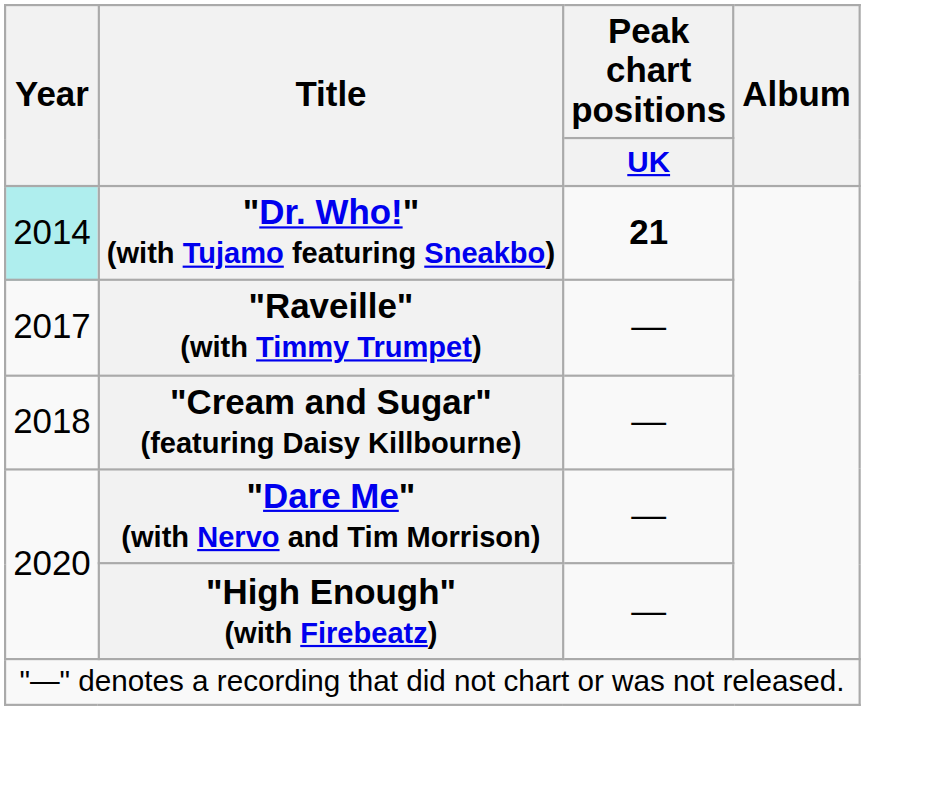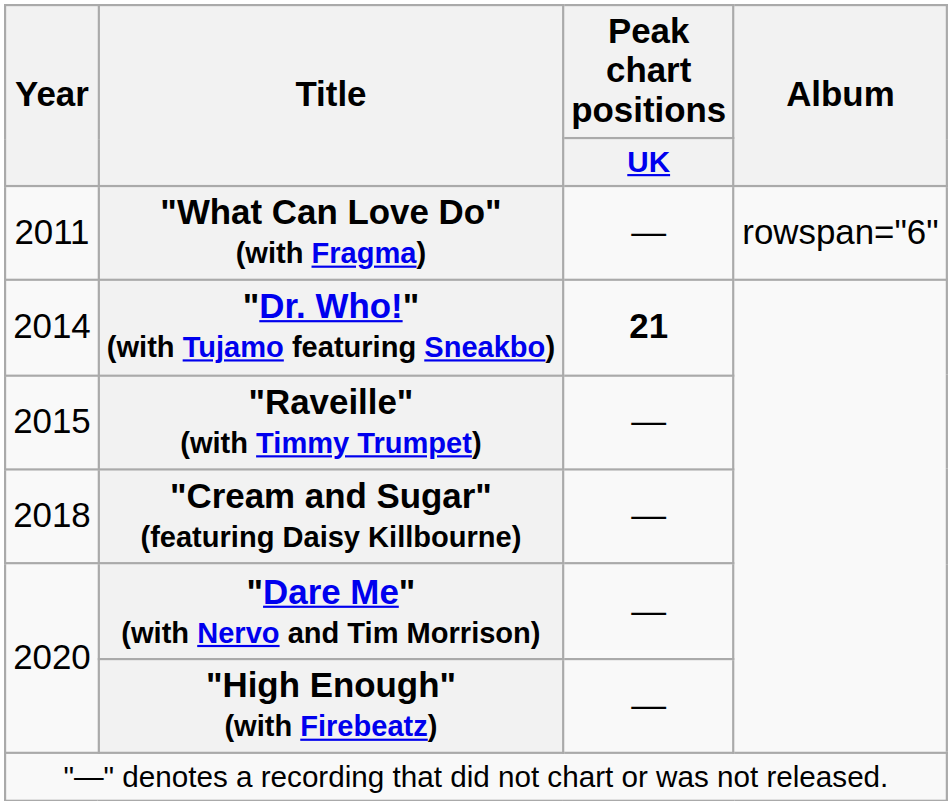+ row: 2011 | "What Can Love Do" (with Fragma) | — | rowspan="6"
"Dr. Who!" (with Tujamo featuring Sneakbo) | Year: paleturquoise background -> no background
"Raveille" (with Timmy Trumpet) | Year: 2017 -> 2015
